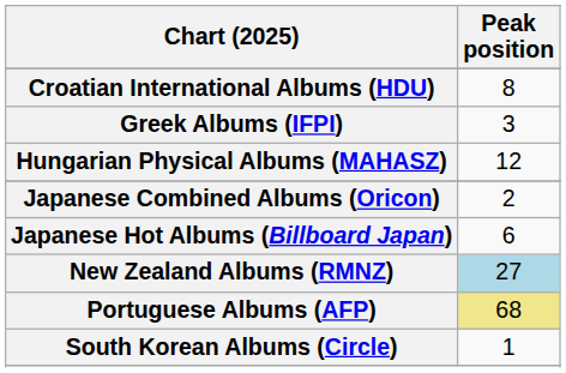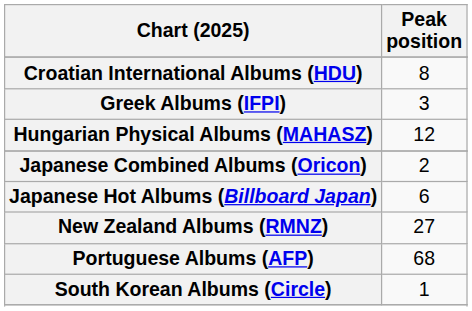New Zealand Albums (RMNZ) | Peak position: lightblue background -> no background
Portuguese Albums (AFP) | Peak position: khaki background -> no background
